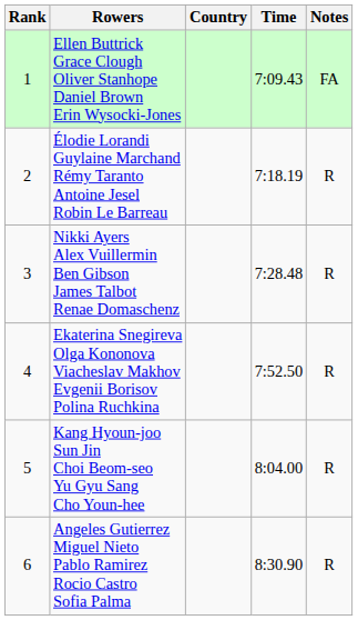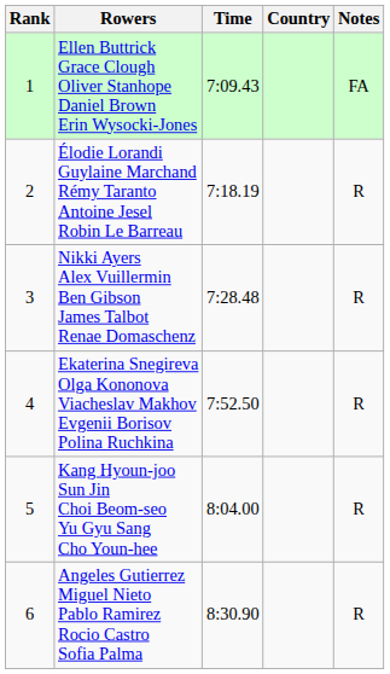columns swapped: Country <-> Time
